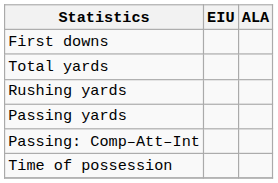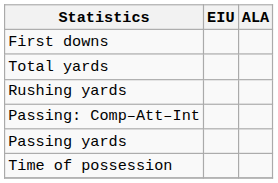rows swapped: Passing yards <-> Passing: Comp–Att–Int
